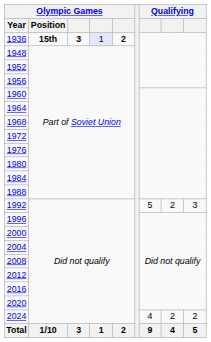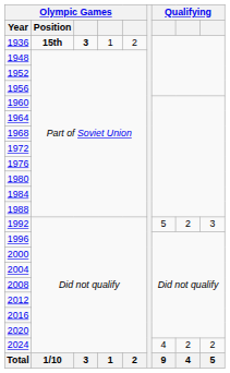1936 | column 4: lavender background -> no background
1936 | column 5: bold -> normal
